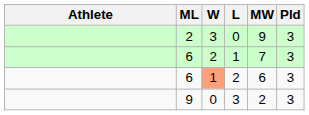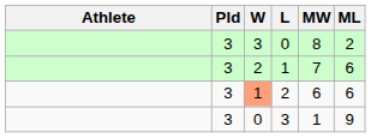columns swapped: Pld <-> ML
row 2 | MW: 9 -> 8
row 5 | MW: 2 -> 1
